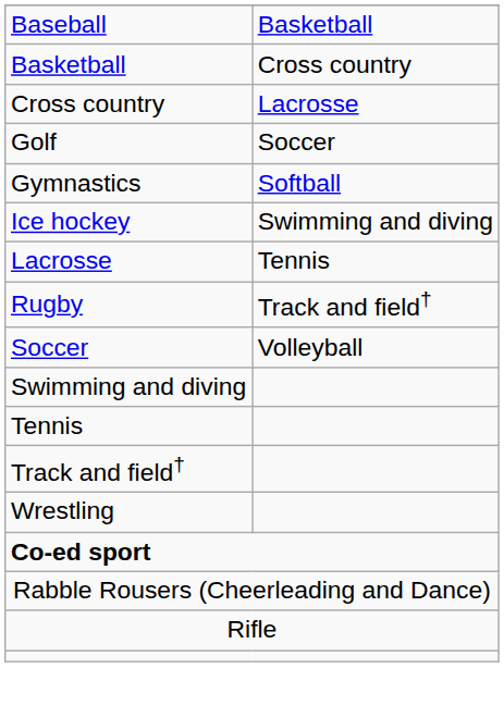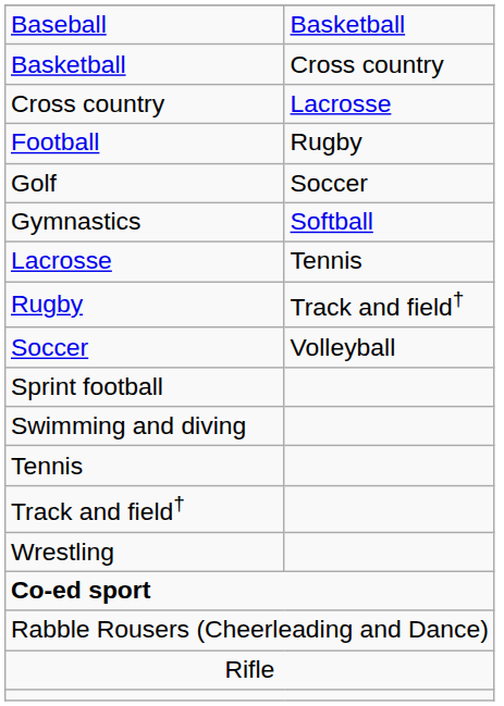+ row: Football | Rugby
- row: Ice hockey | Swimming and diving
+ row: Sprint football
